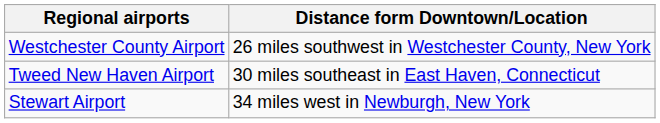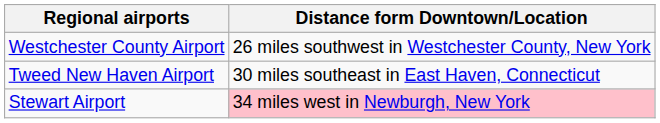Stewart Airport | Distance form Downtown/Location: no background -> pink background
